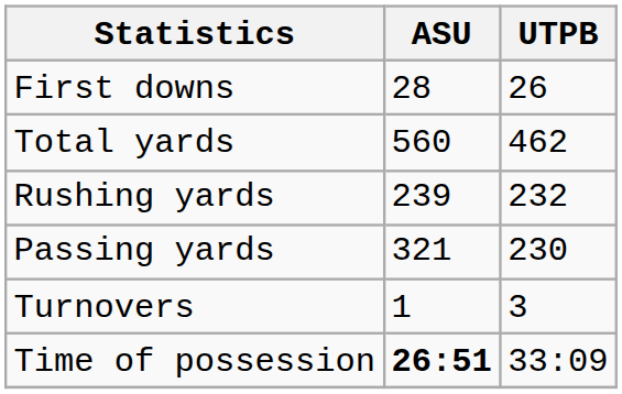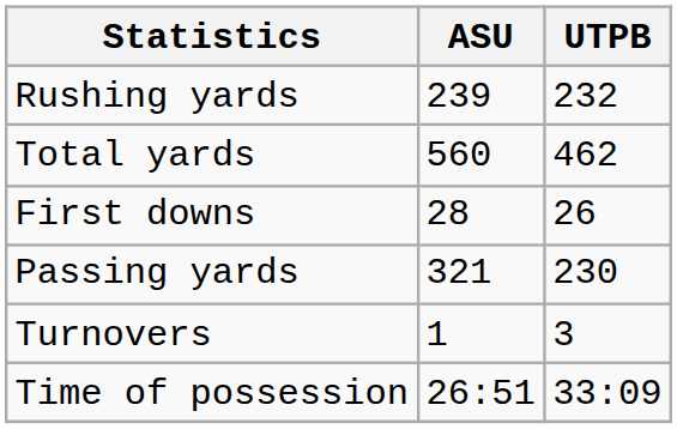rows swapped: First downs <-> Rushing yards
Time of possession | ASU: bold -> normal
